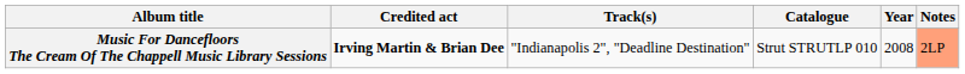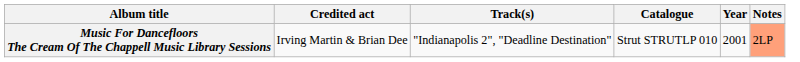row 2 | Credited act: bold -> normal
row 2 | Year: 2008 -> 2001
